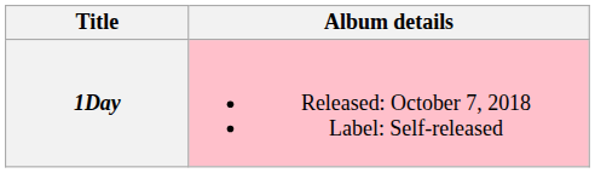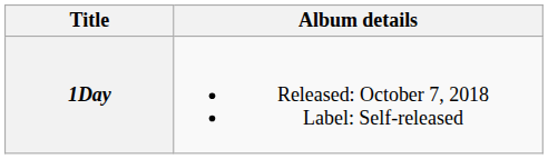1Day | Album details: pink background -> no background
